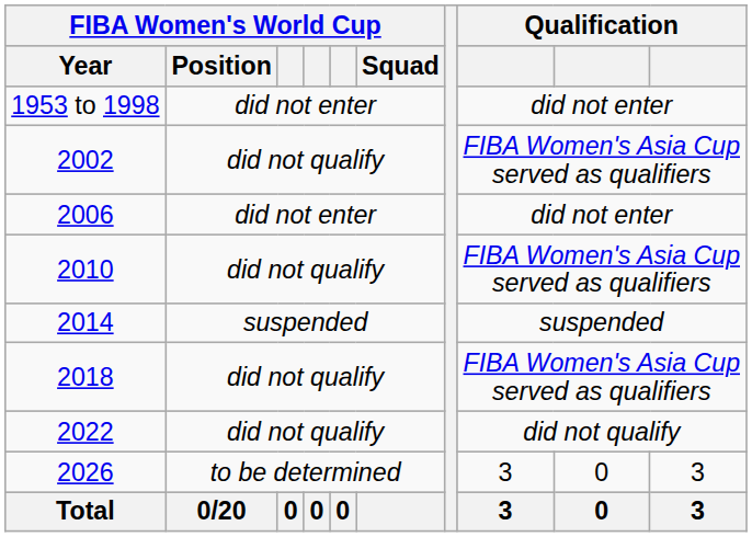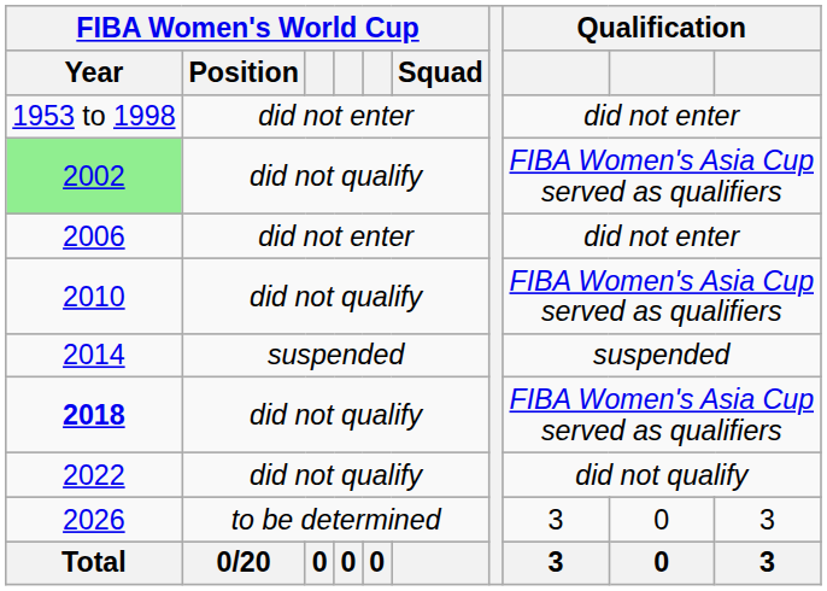2002 | FIBA Women's World Cup / Year: no background -> lightgreen background
2018 | FIBA Women's World Cup / Year: normal -> bold
